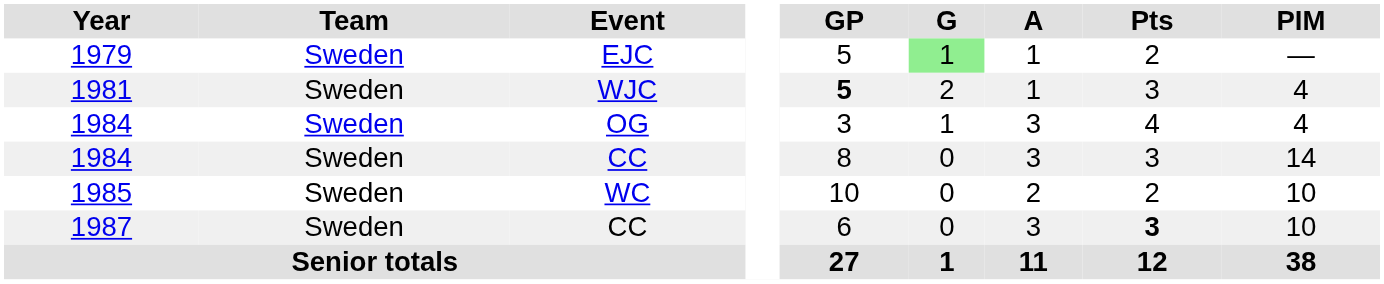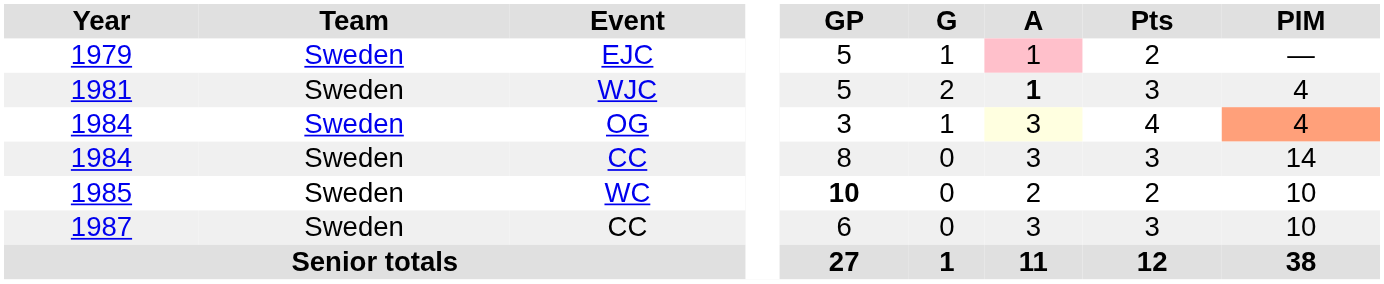1979 | G: lightgreen background -> no background
1979 | A: no background -> pink background
1981 | GP: bold -> normal
1981 | A: normal -> bold
1984 / OG | A: no background -> lightyellow background
1984 / OG | PIM: no background -> lightsalmon background
1985 | GP: normal -> bold
1987 | Pts: bold -> normal
